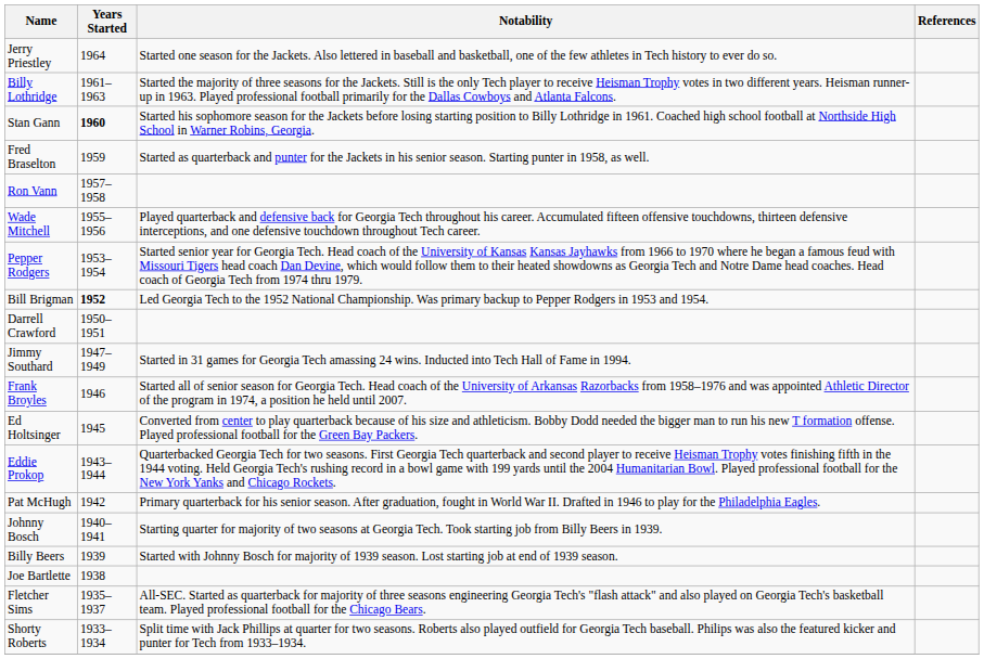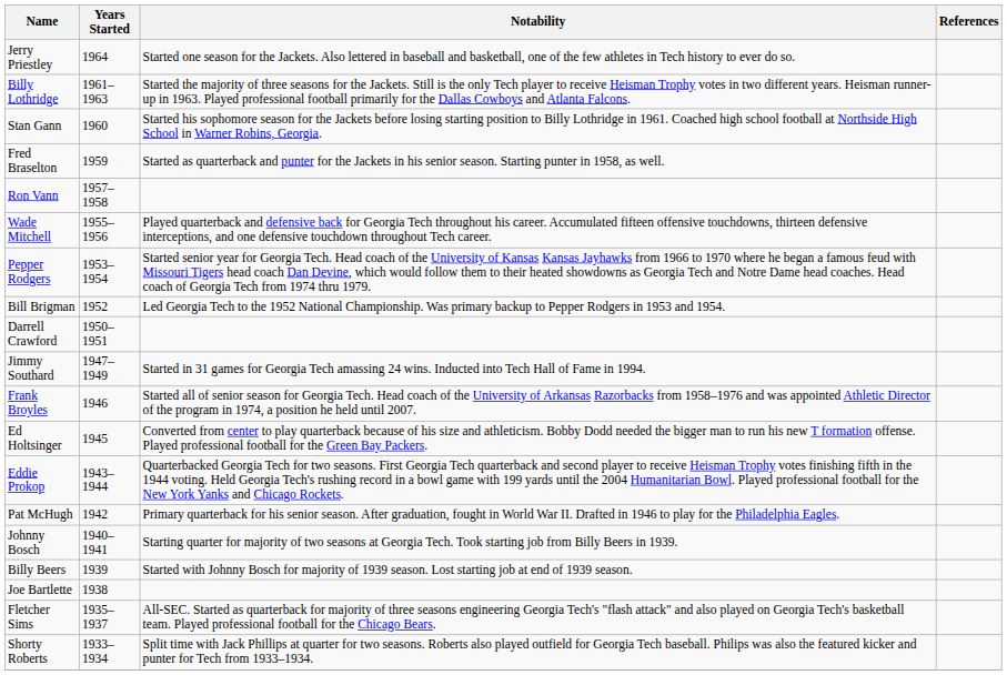Stan Gann | Years Started: bold -> normal
Bill Brigman | Years Started: bold -> normal
